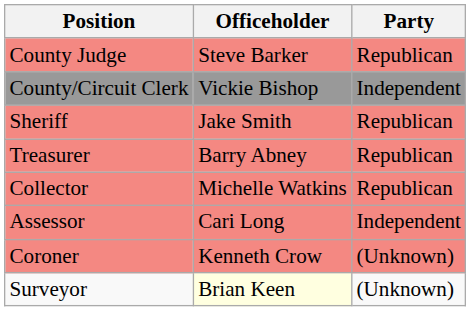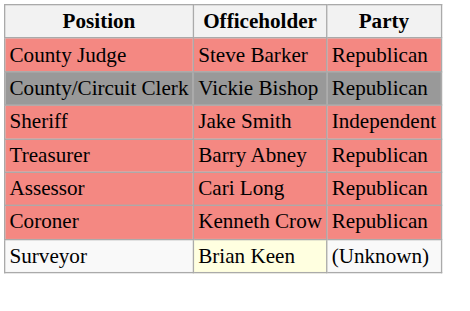County/Circuit Clerk | Party: Independent -> Republican
Sheriff | Party: Republican -> Independent
- row: Collector | Michelle Watkins | Republican
Assessor | Party: Independent -> Republican
Coroner | Party: (Unknown) -> Republican
